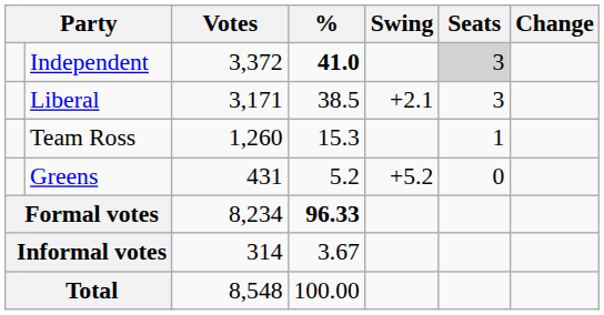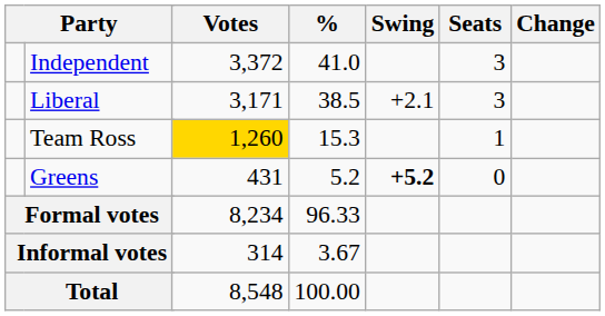Independent | %: bold -> normal
Independent | Seats: lightgrey background -> no background
Team Ross | Votes: no background -> gold background
Greens | Swing: normal -> bold
Formal votes | %: bold -> normal
